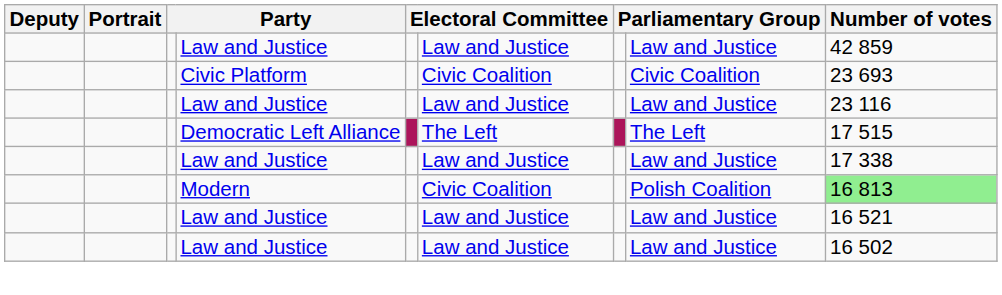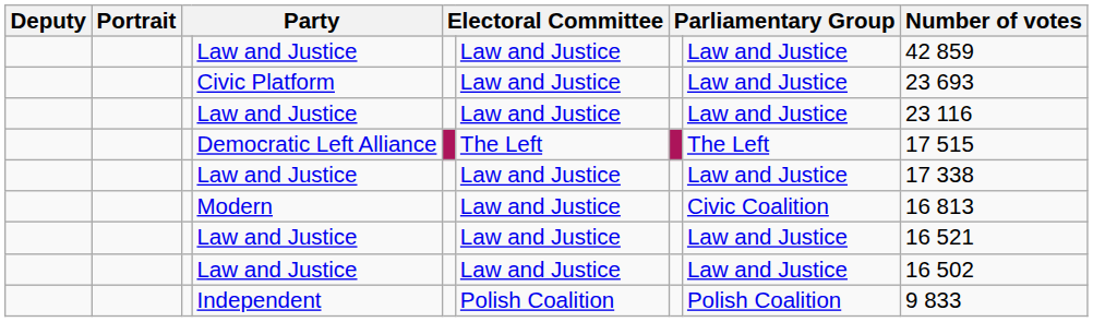Civic Platform | column 6: Civic Coalition -> Law and Justice
Civic Platform | column 8: Civic Coalition -> Law and Justice
Modern | column 6: Civic Coalition -> Law and Justice
Modern | column 8: Polish Coalition -> Civic Coalition
Modern | Number of votes: lightgreen background -> no background
+ row: Independent | Polish Coalition | Polish Coalition | 9 833
